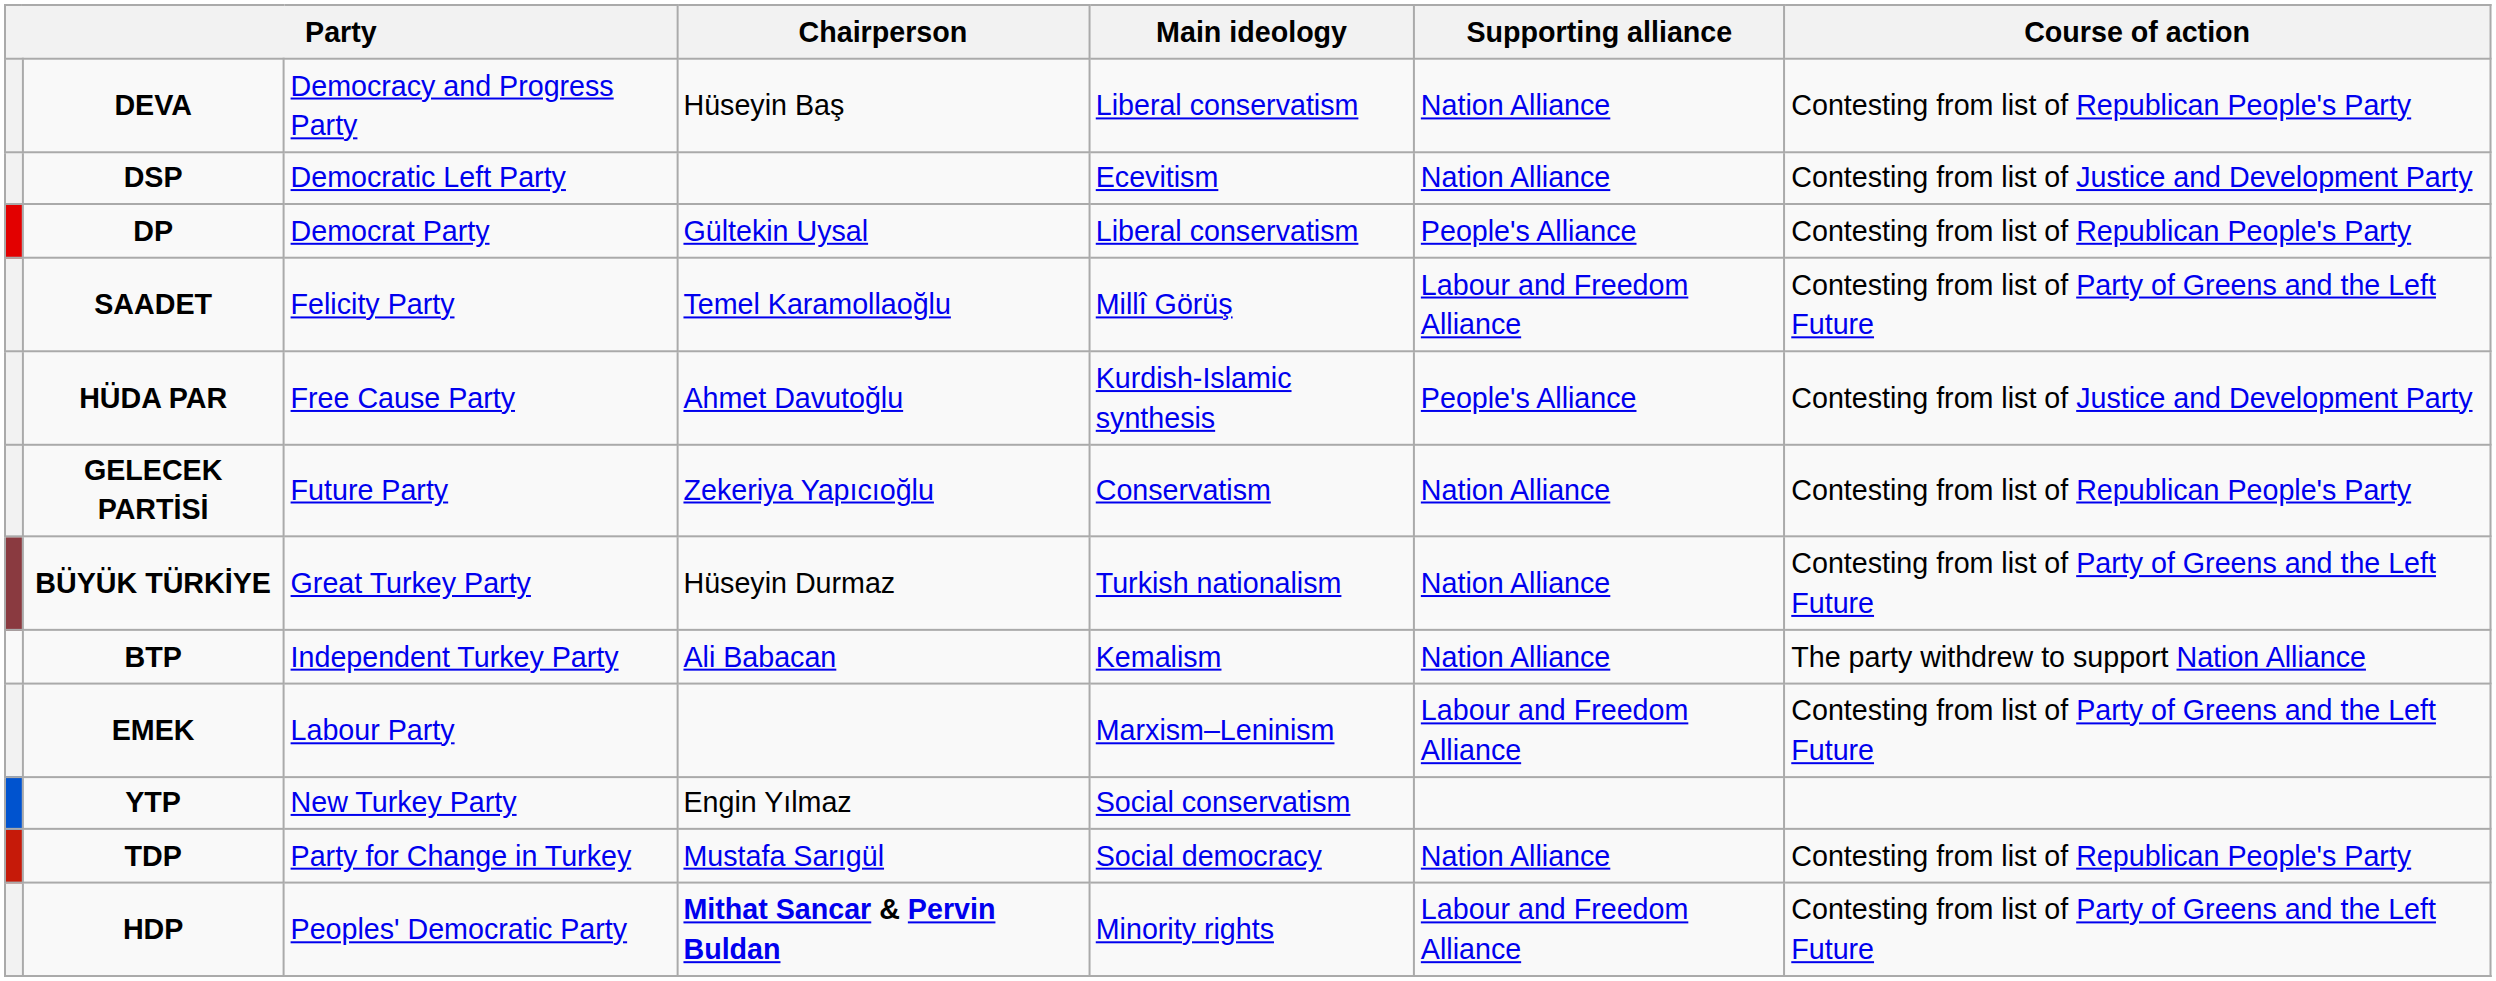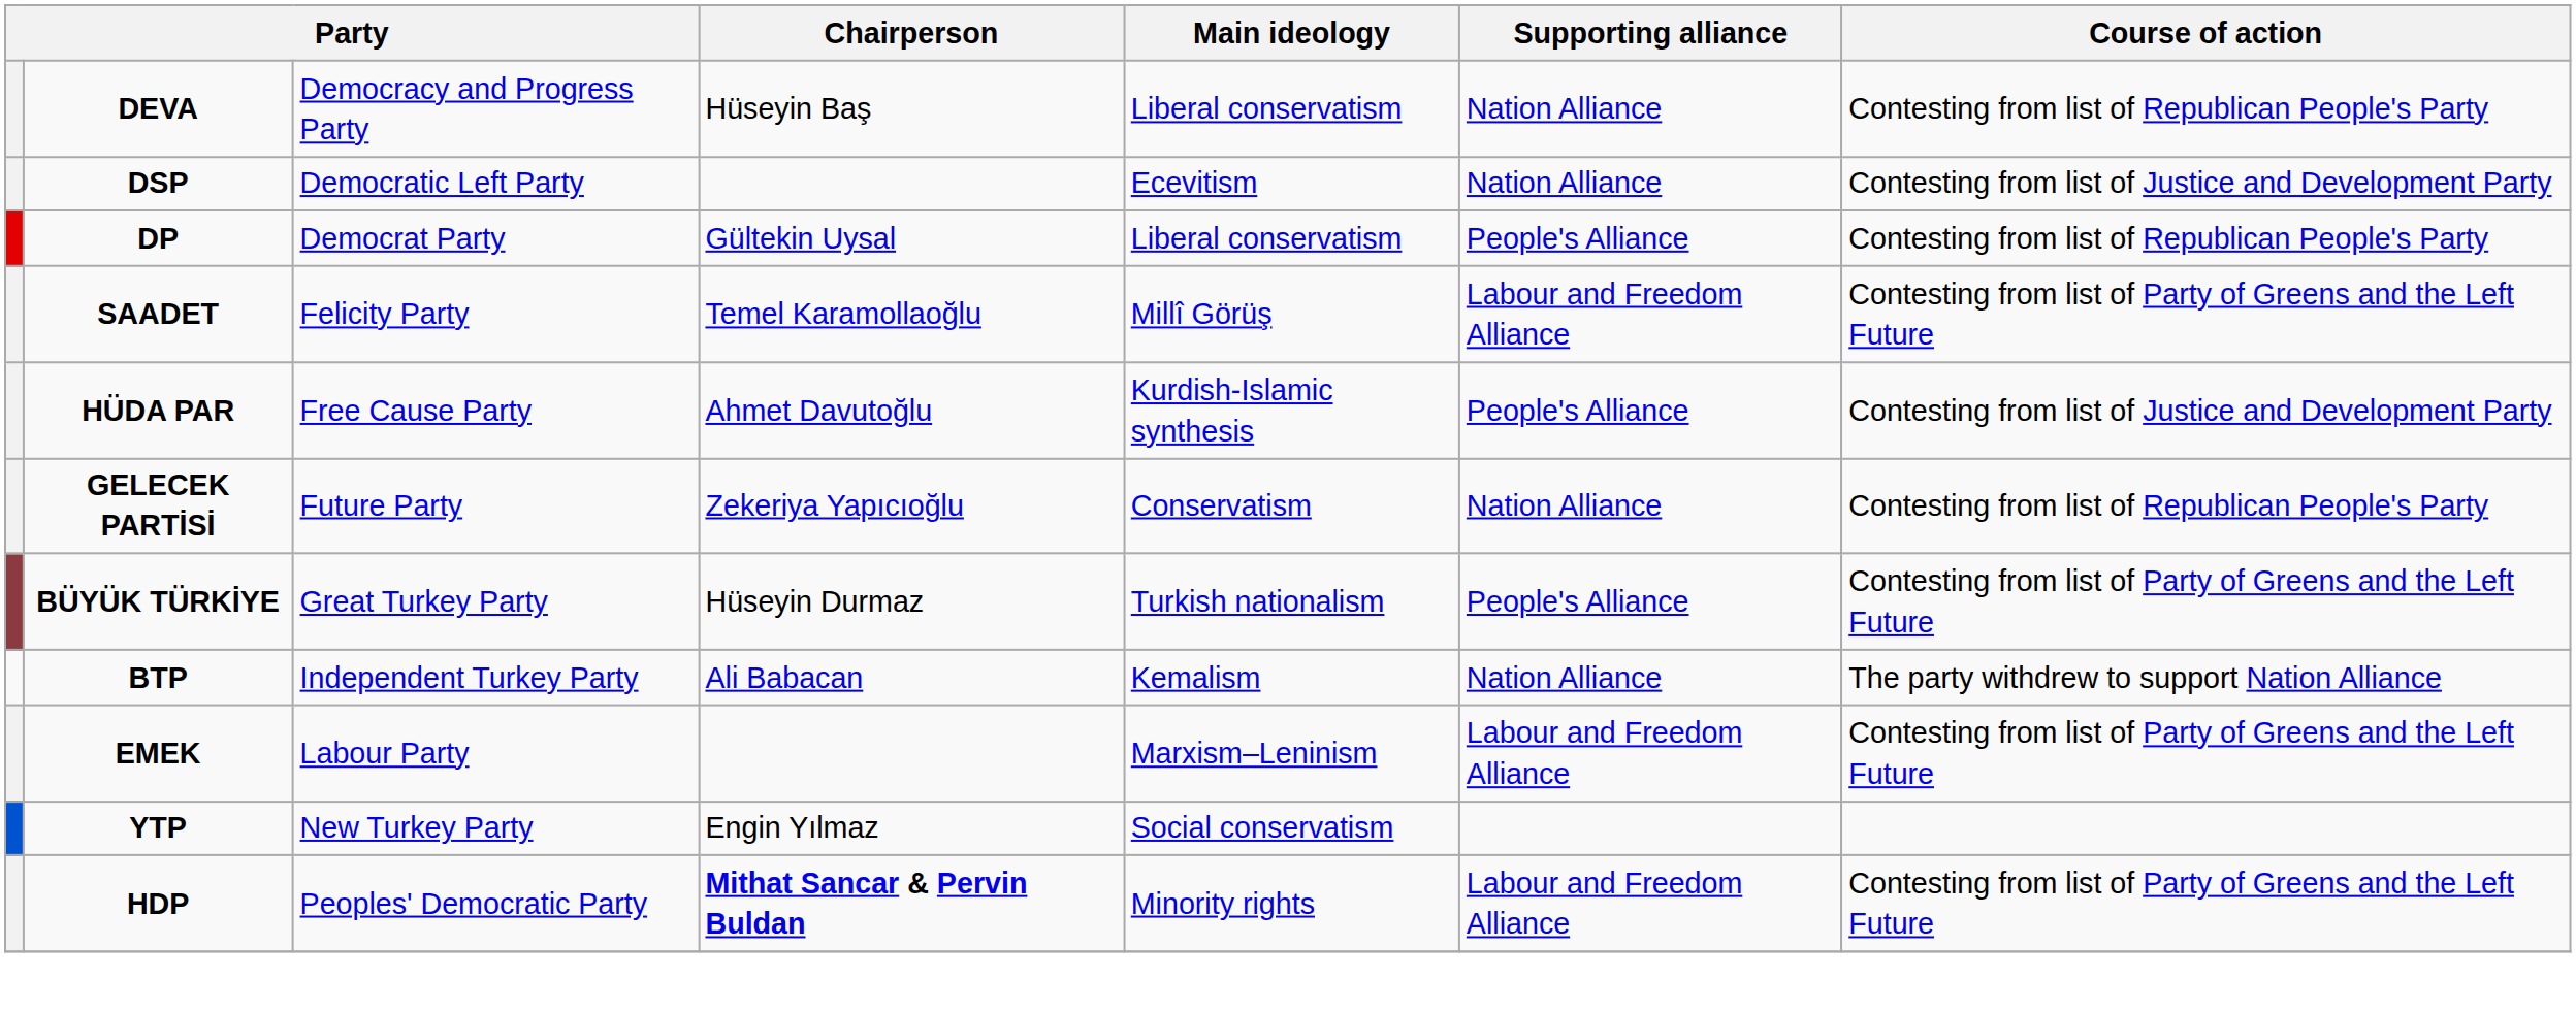BÜYÜK TÜRKİYE | Supporting alliance: Nation Alliance -> People's Alliance
- row: TDP | Party for Change in Turkey | Mustafa Sarıgül | Social democracy | Nation Alliance | Contesting from list of Republican People's Party
